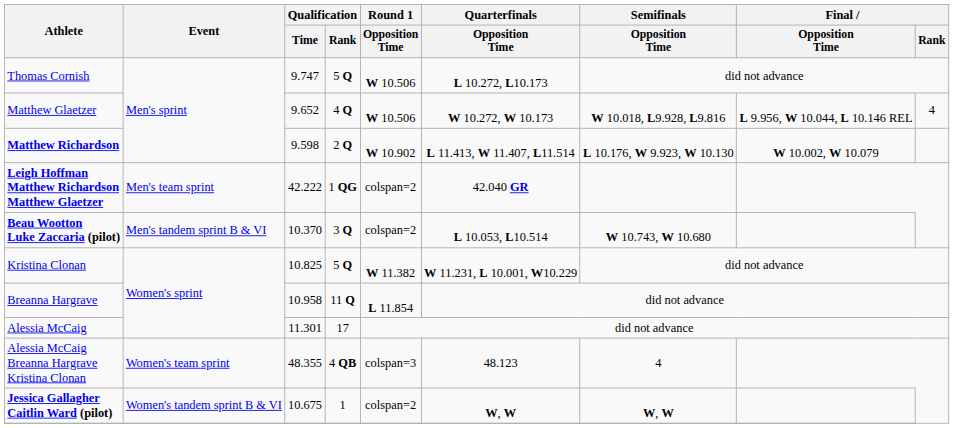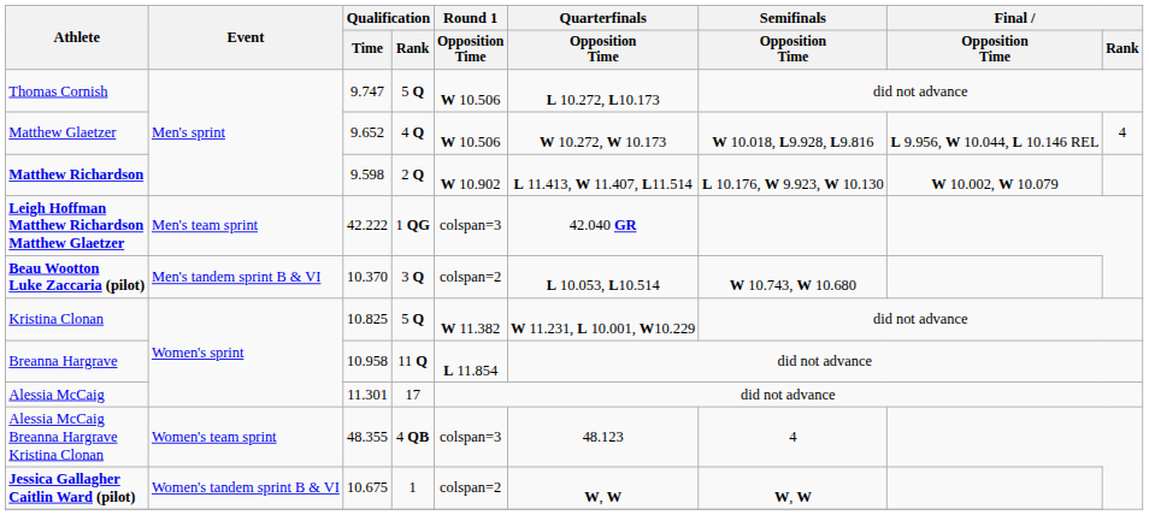Leigh Hoffman Matthew Richardson Matthew Glaetzer | Round 1 / Opposition Time: colspan=2 -> colspan=3
